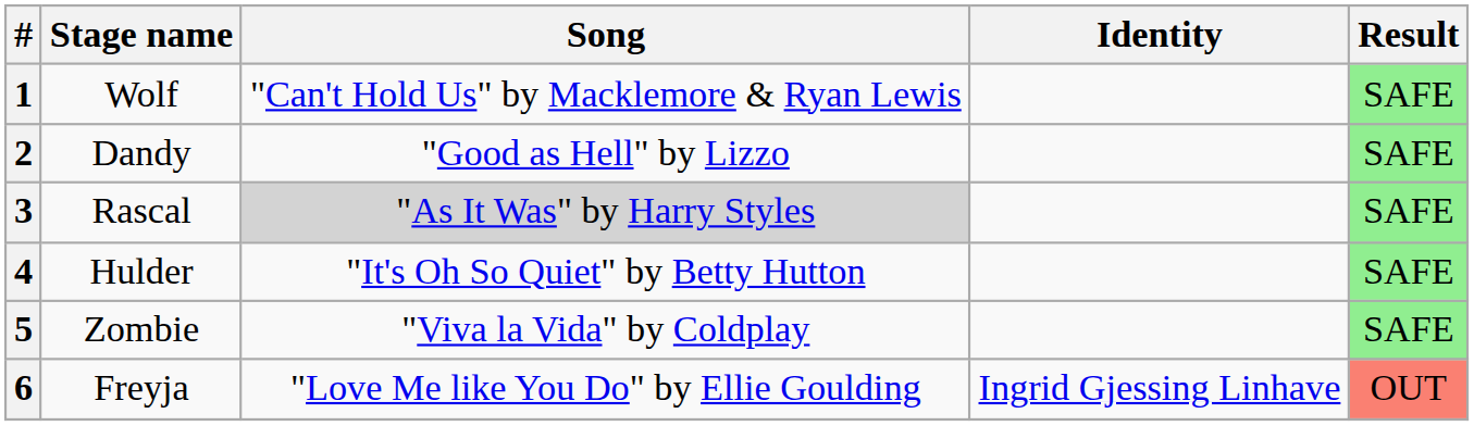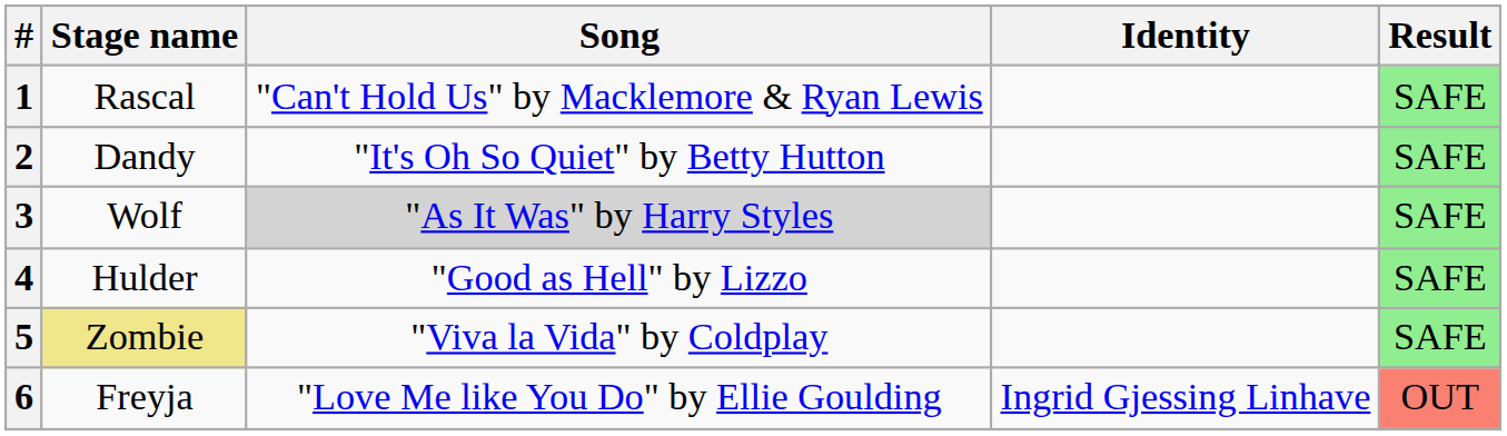1 | Stage name: Wolf -> Rascal
2 | Song: "Good as Hell" by Lizzo -> "It's Oh So Quiet" by Betty Hutton
3 | Stage name: Rascal -> Wolf
4 | Song: "It's Oh So Quiet" by Betty Hutton -> "Good as Hell" by Lizzo
5 | Stage name: no background -> khaki background
